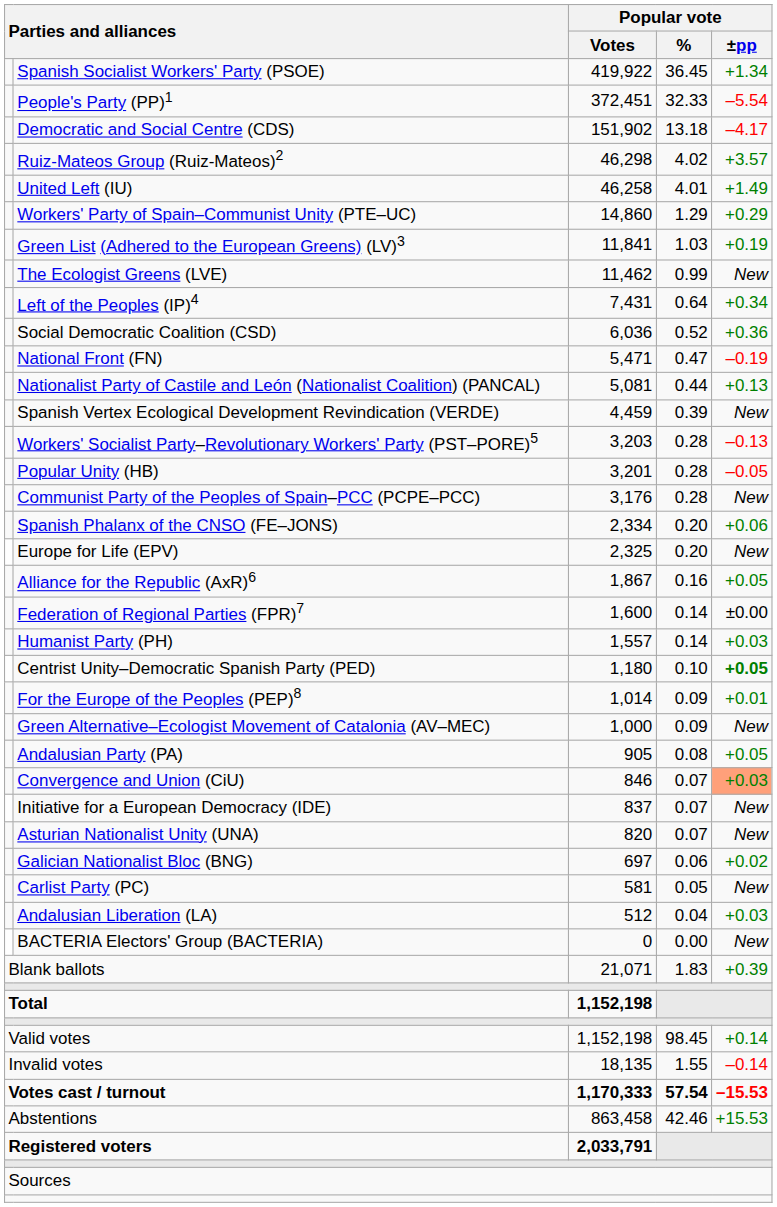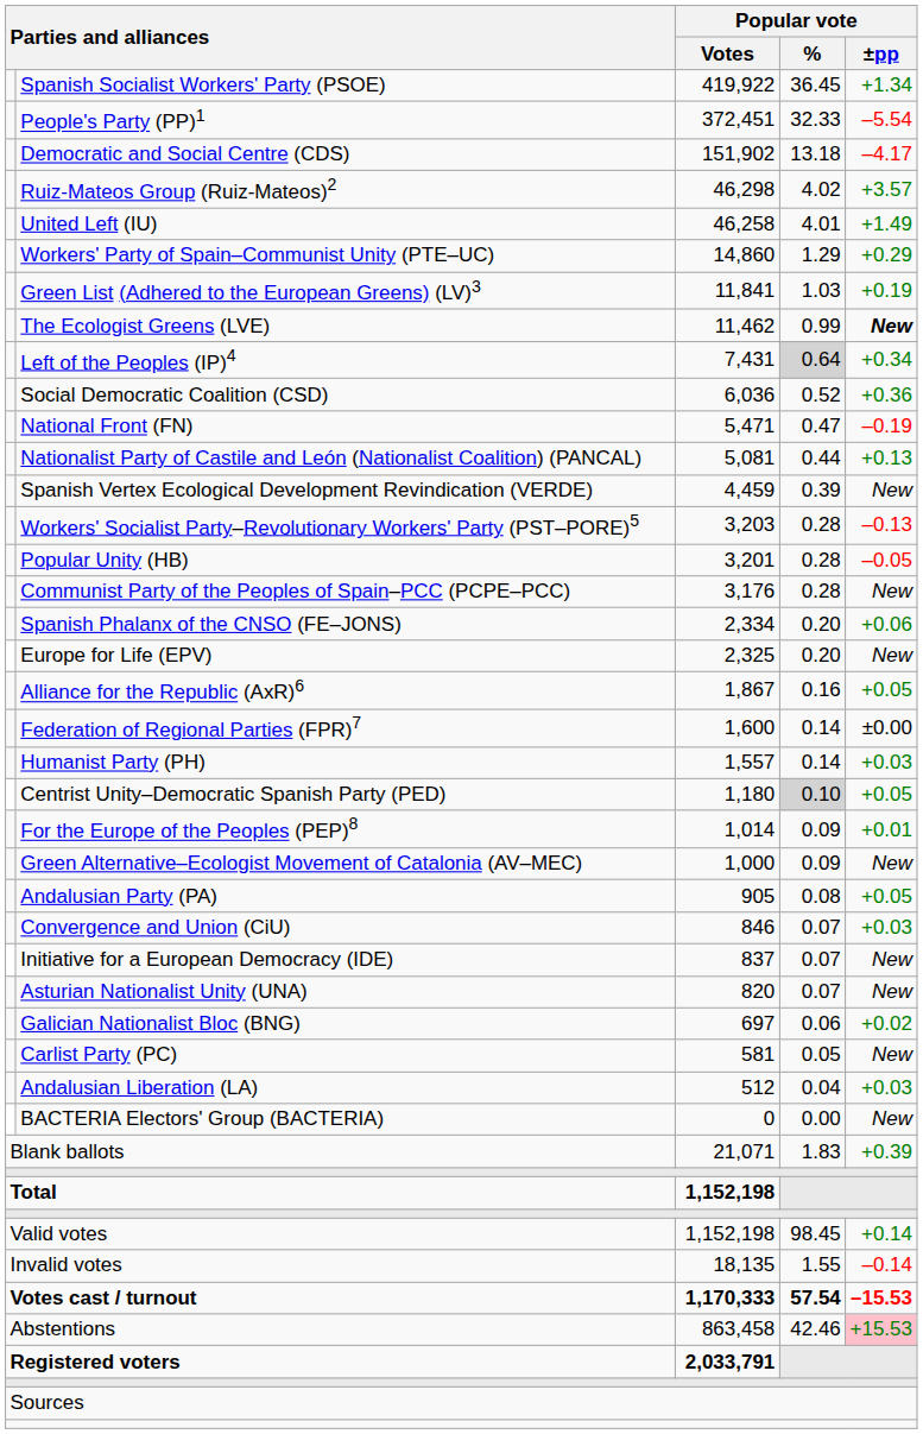The Ecologist Greens (LVE) | Popular vote / ±pp: normal -> bold
Left of the Peoples (IP)4 | Popular vote / %: no background -> lightgrey background
Centrist Unity–Democratic Spanish Party (PED) | Popular vote / %: no background -> lightgrey background
Centrist Unity–Democratic Spanish Party (PED) | Popular vote / ±pp: bold -> normal
Convergence and Union (CiU) | Popular vote / ±pp: lightsalmon background -> no background
Abstentions | Popular vote / ±pp: no background -> pink background
